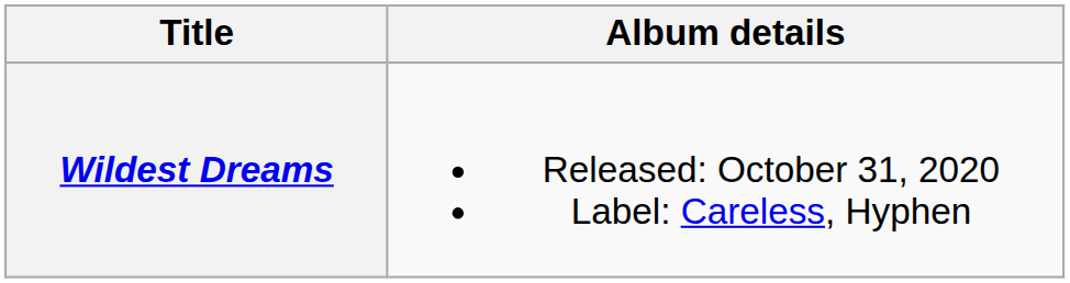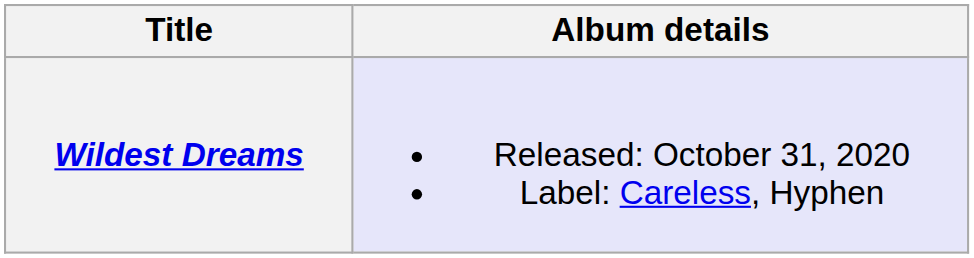Wildest Dreams | Album details: no background -> lavender background
